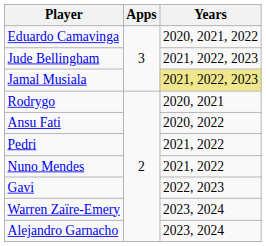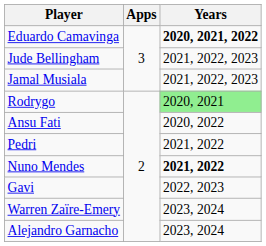Eduardo Camavinga | Years: normal -> bold
Jamal Musiala | Years: khaki background -> no background
Rodrygo | Years: no background -> lightgreen background
Nuno Mendes | Years: normal -> bold
